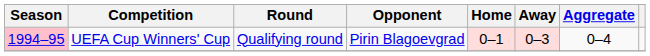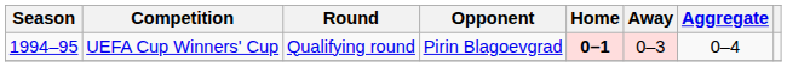UEFA Cup Winners' Cup | Season: pink background -> no background
UEFA Cup Winners' Cup | Home: normal -> bold
